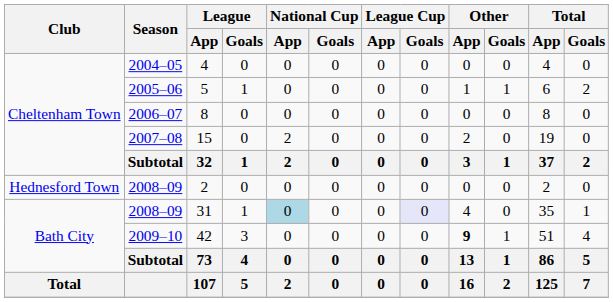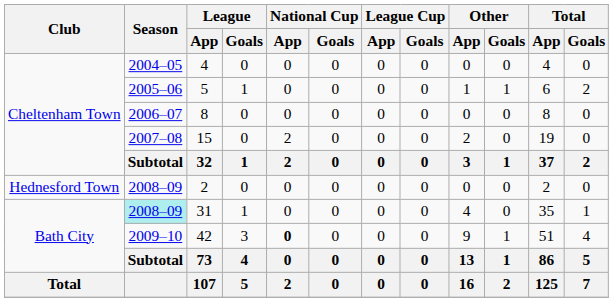31 | Season: no background -> paleturquoise background
31 | National Cup / App: lightblue background -> no background
31 | League Cup / Goals: lavender background -> no background
42 | National Cup / App: normal -> bold
42 | Other / App: bold -> normal
